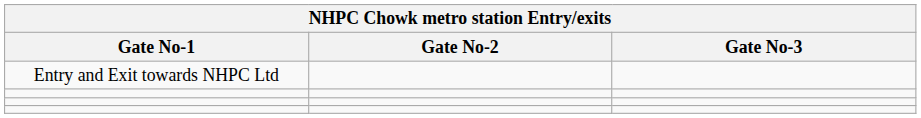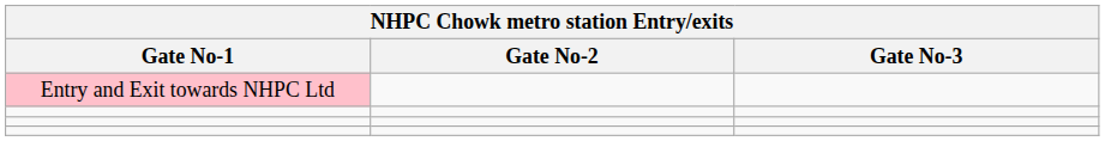Entry and Exit towards NHPC Ltd | Gate No-1: no background -> pink background
